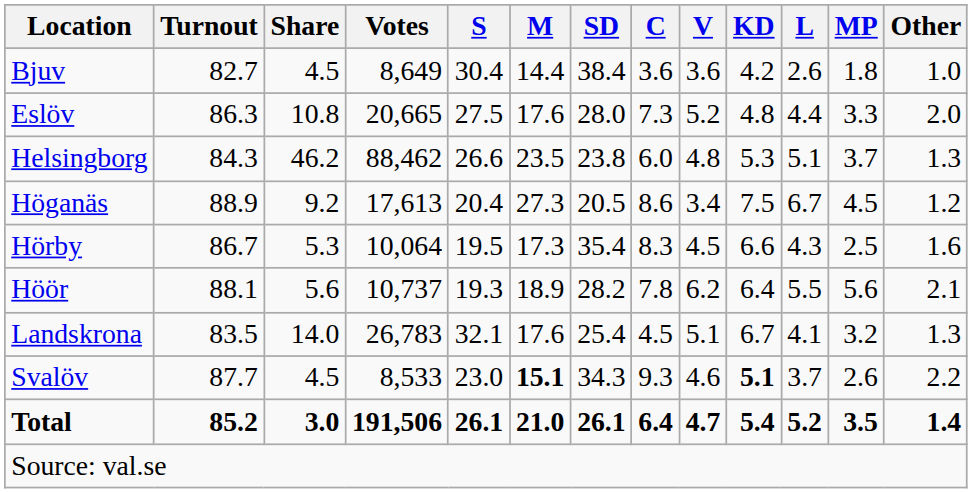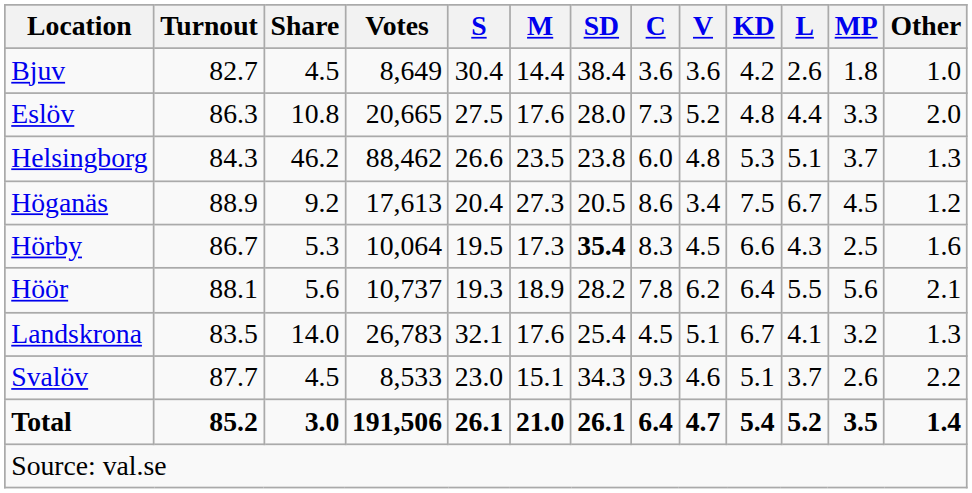Hörby | SD: normal -> bold
Svalöv | M: bold -> normal
Svalöv | KD: bold -> normal
